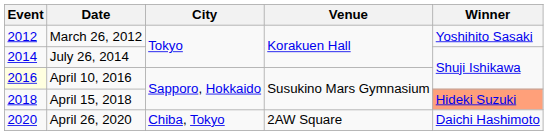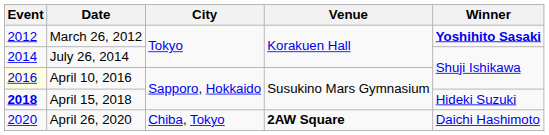March 26, 2012 | Winner: normal -> bold
April 15, 2018 | Event: normal -> bold
April 15, 2018 | Winner: lightsalmon background -> no background
April 26, 2020 | Venue: normal -> bold
